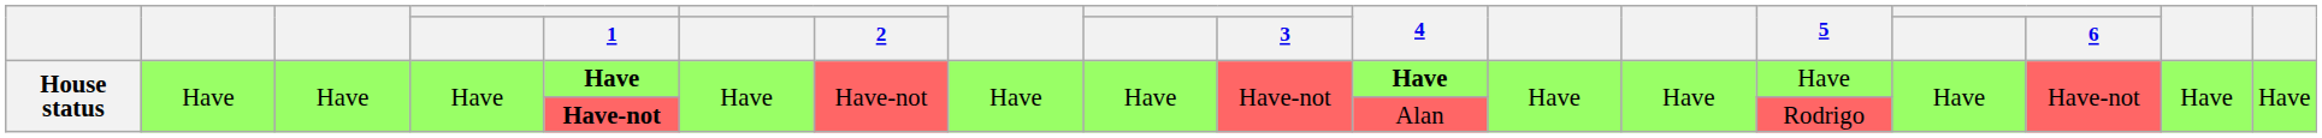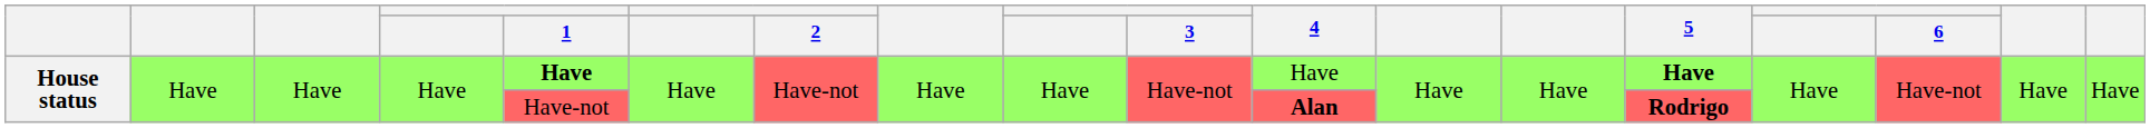row 3 | 4: bold -> normal
row 3 | 5: normal -> bold
row 4 | 1: bold -> normal
row 4 | 4: normal -> bold
row 4 | 5: normal -> bold
